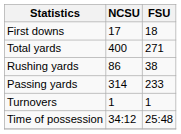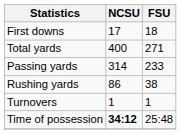rows swapped: Rushing yards <-> Passing yards
Time of possession | NCSU: normal -> bold
